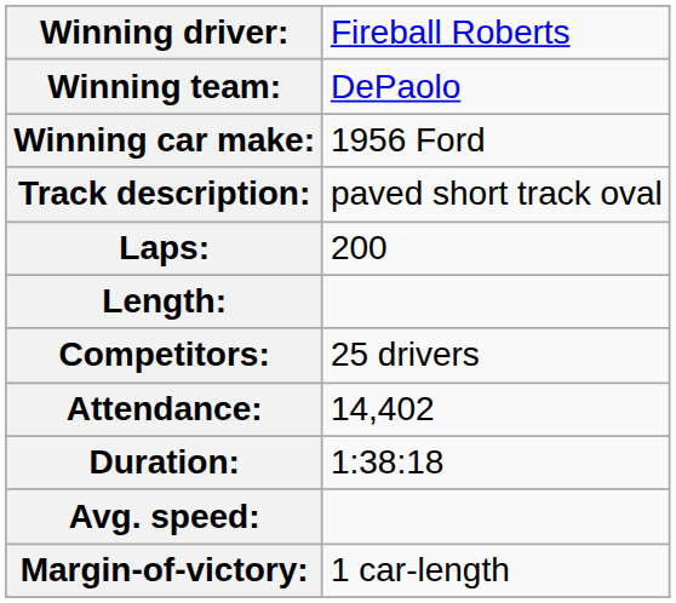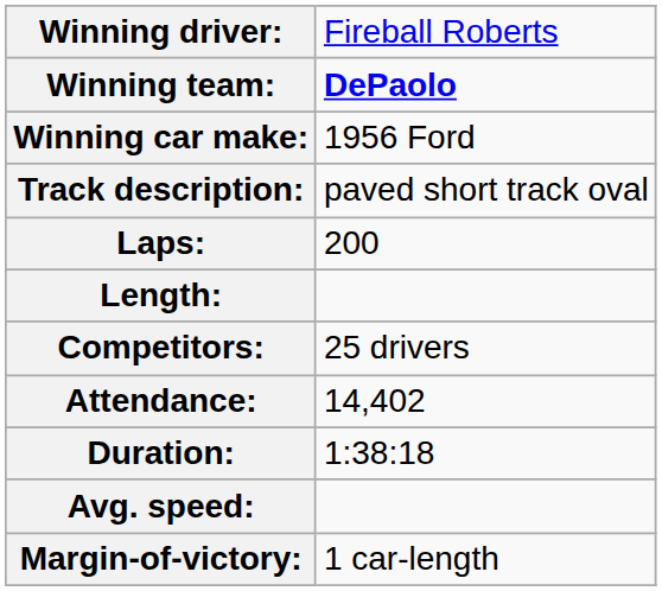Winning team: | column 2: normal -> bold
